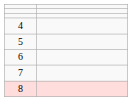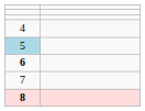row 5 | column 1: no background -> lightblue background
row 6 | column 1: normal -> bold
row 8 | column 1: normal -> bold
